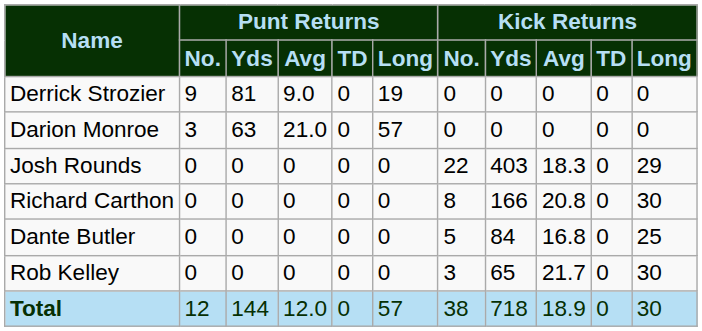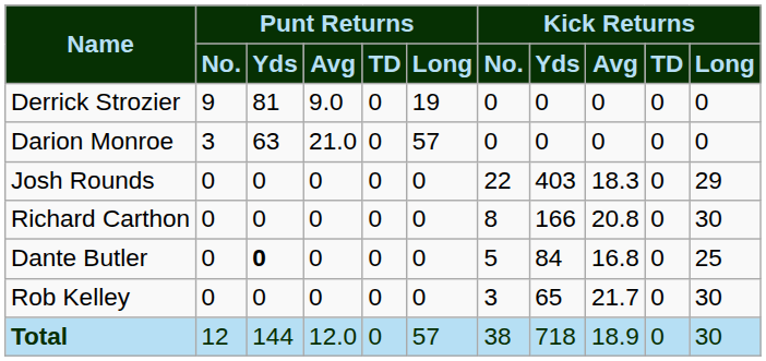Dante Butler | Punt Returns / Yds: normal -> bold
